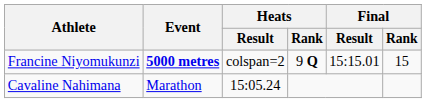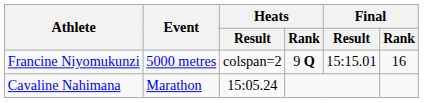Francine Niyomukunzi | Event: bold -> normal
Francine Niyomukunzi | Final / Rank: 15 -> 16
